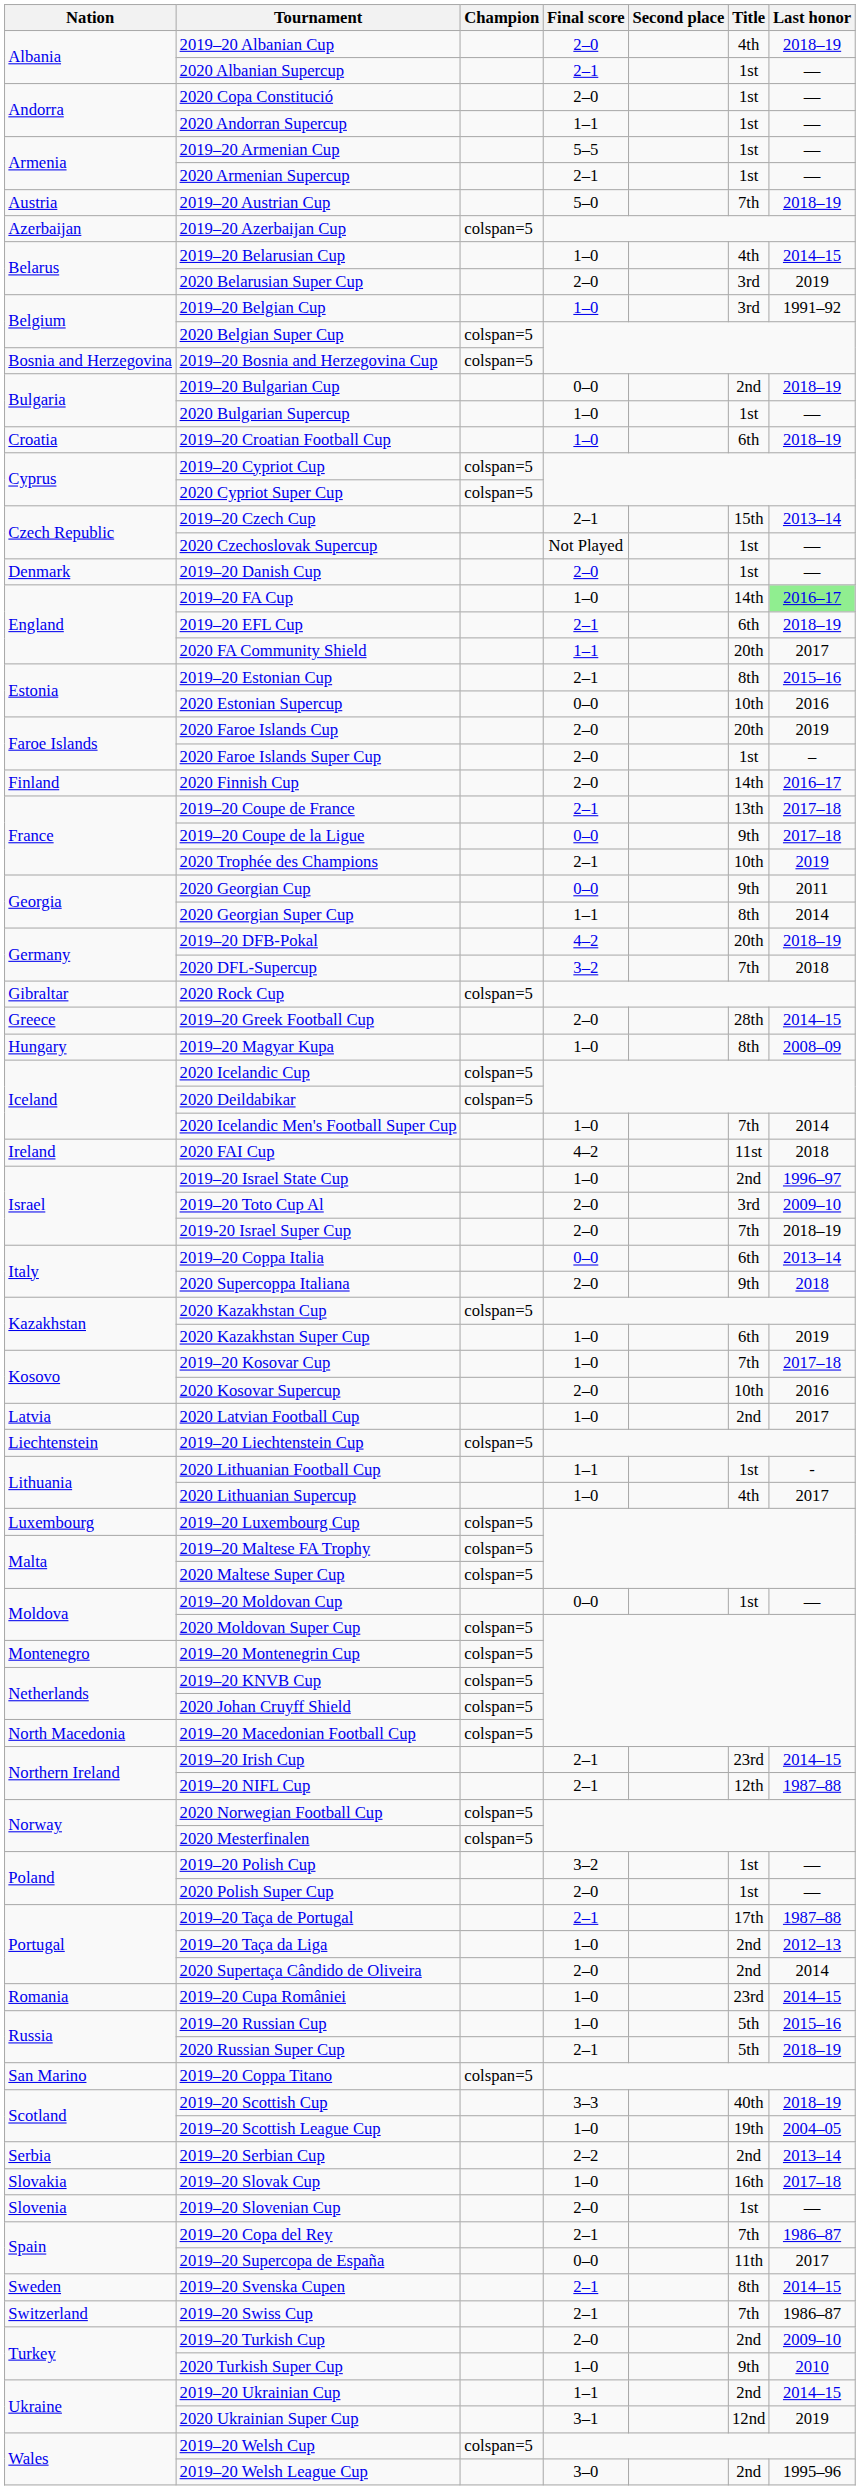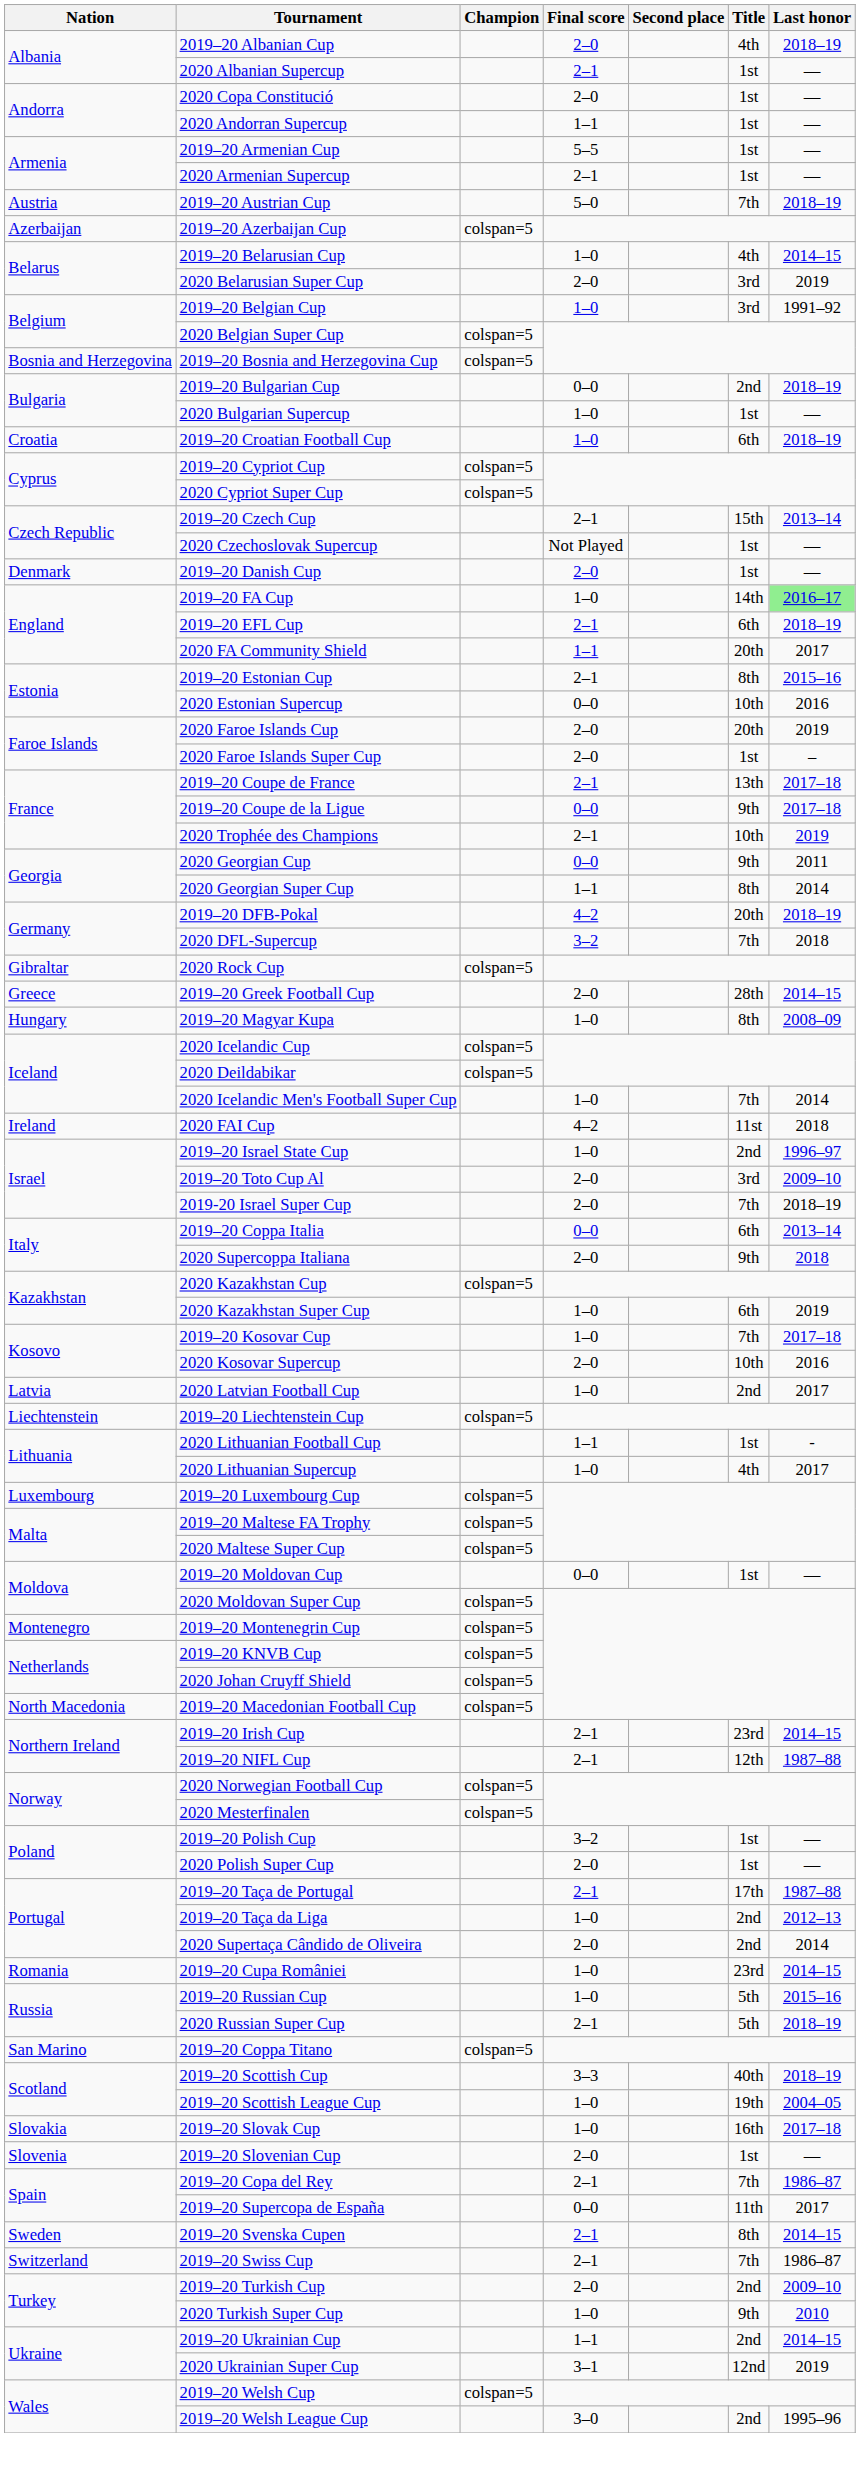- row: Finland | 2020 Finnish Cup | 2–0 | 14th | 2016–17
- row: Serbia | 2019–20 Serbian Cup | 2–2 | 2nd | 2013–14
